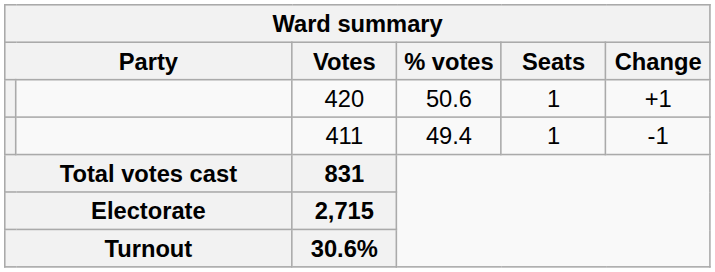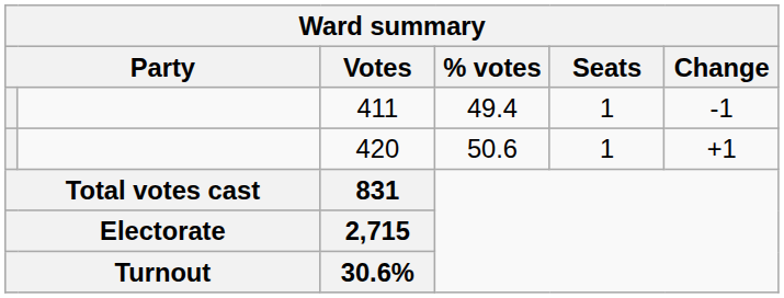rows swapped: 420 <-> 411
